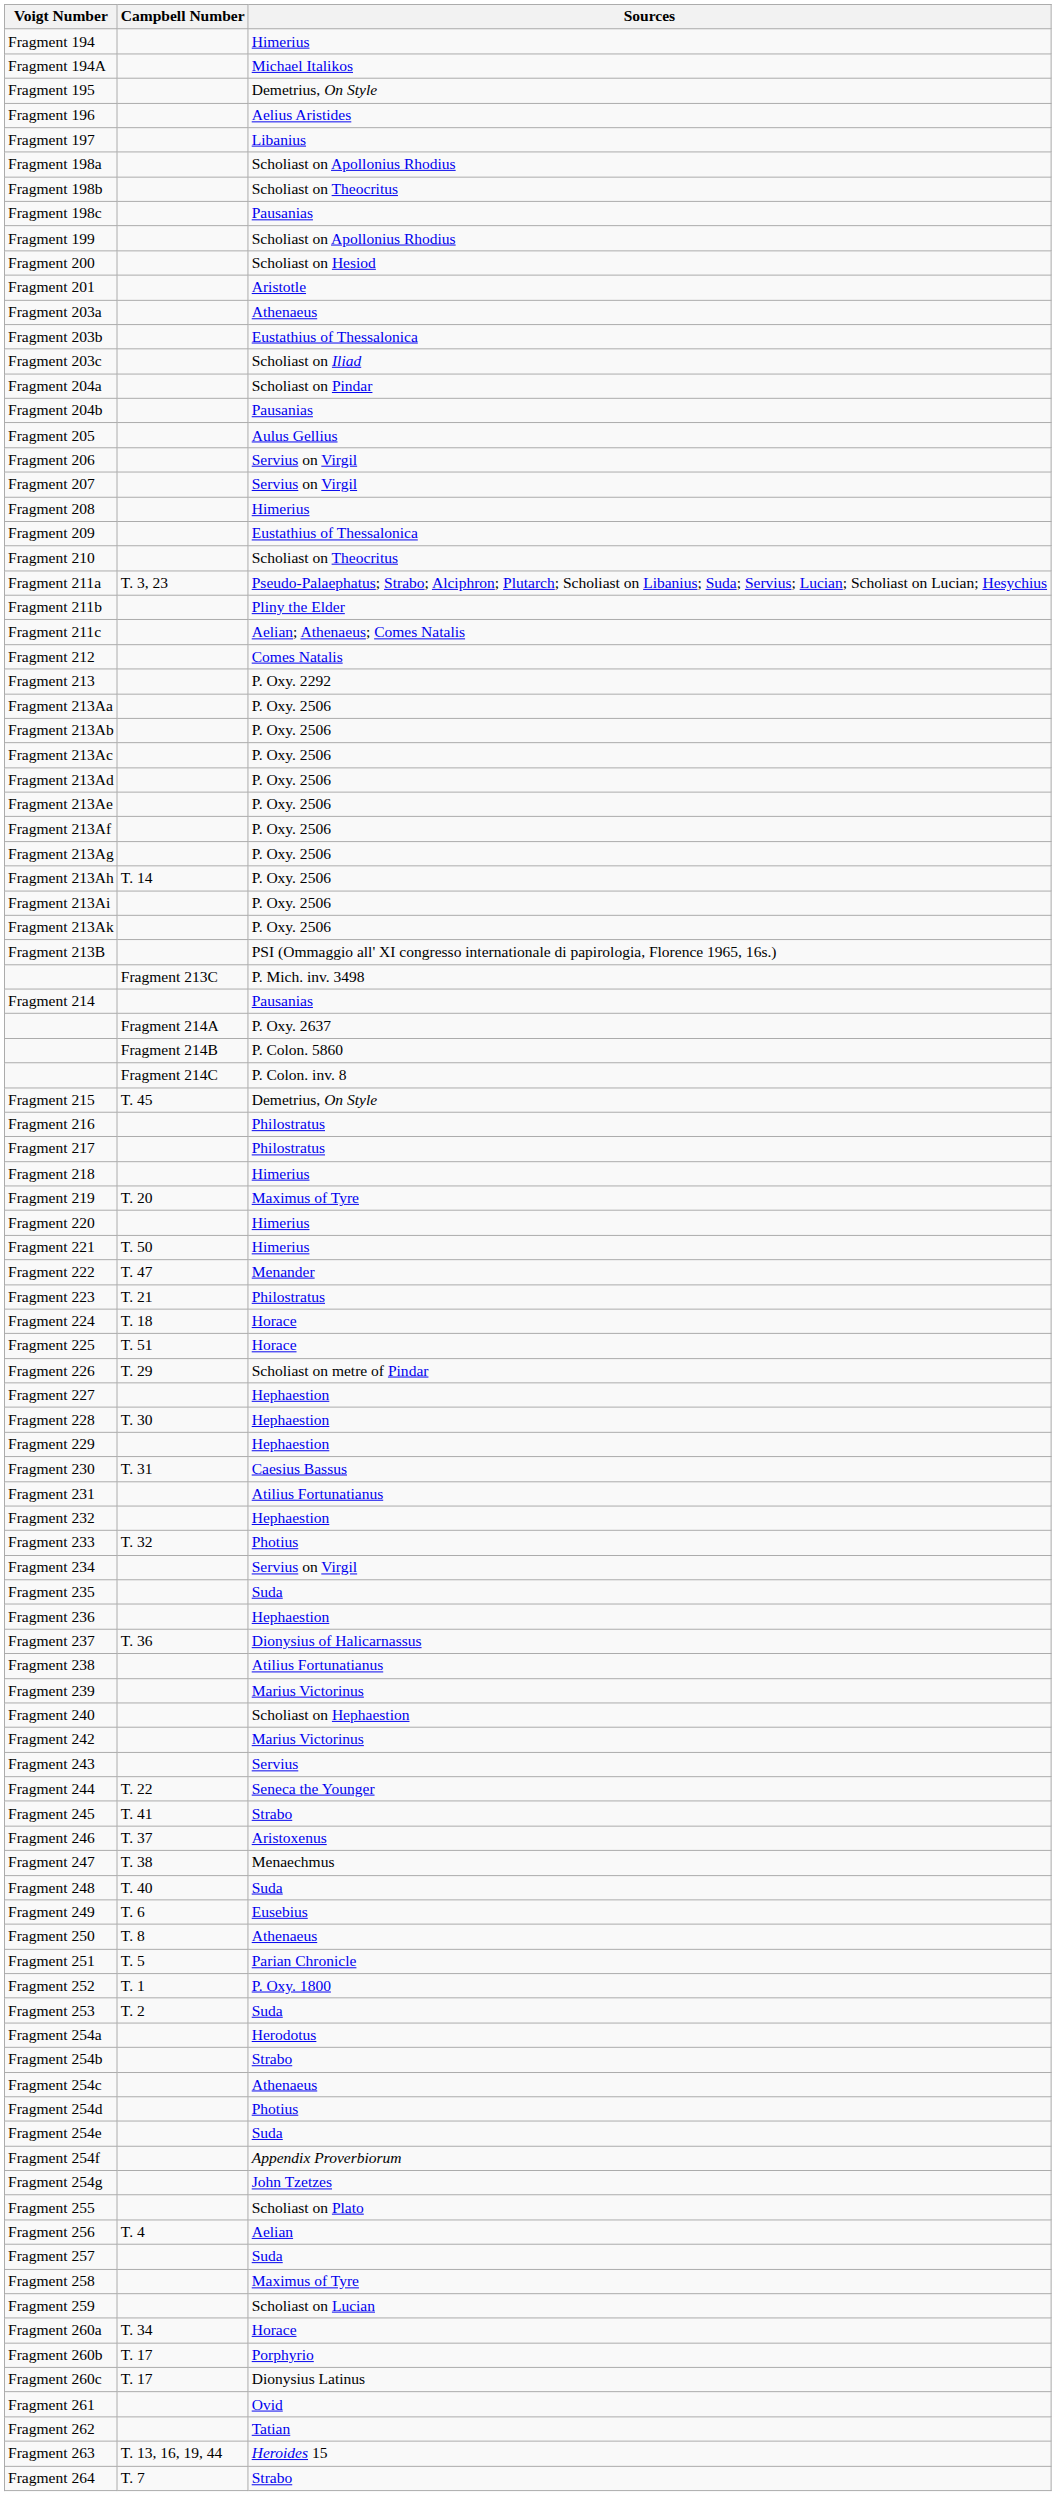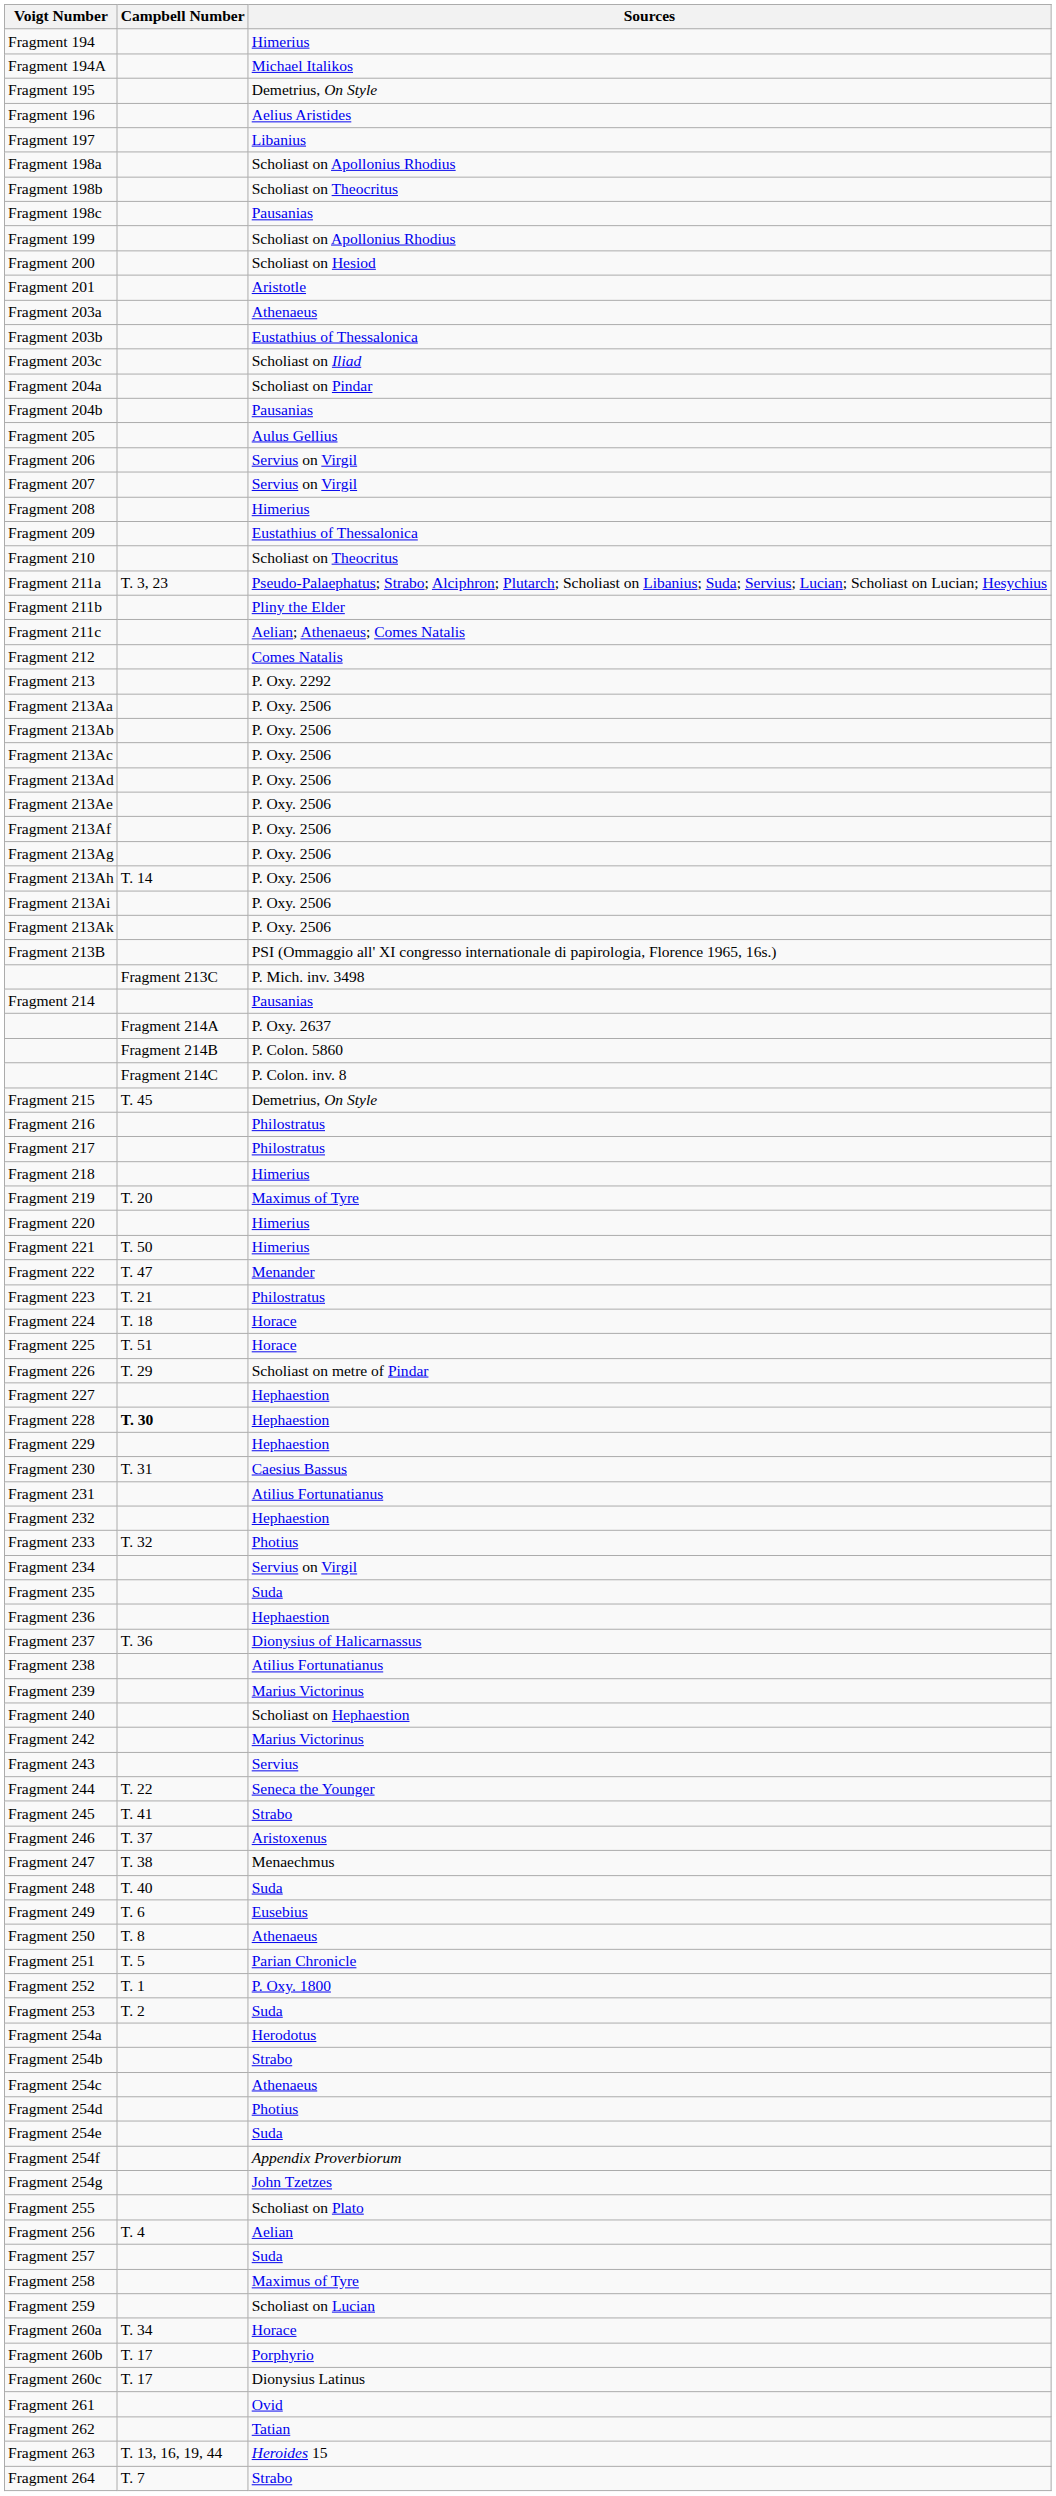Fragment 228 | Campbell Number: normal -> bold
